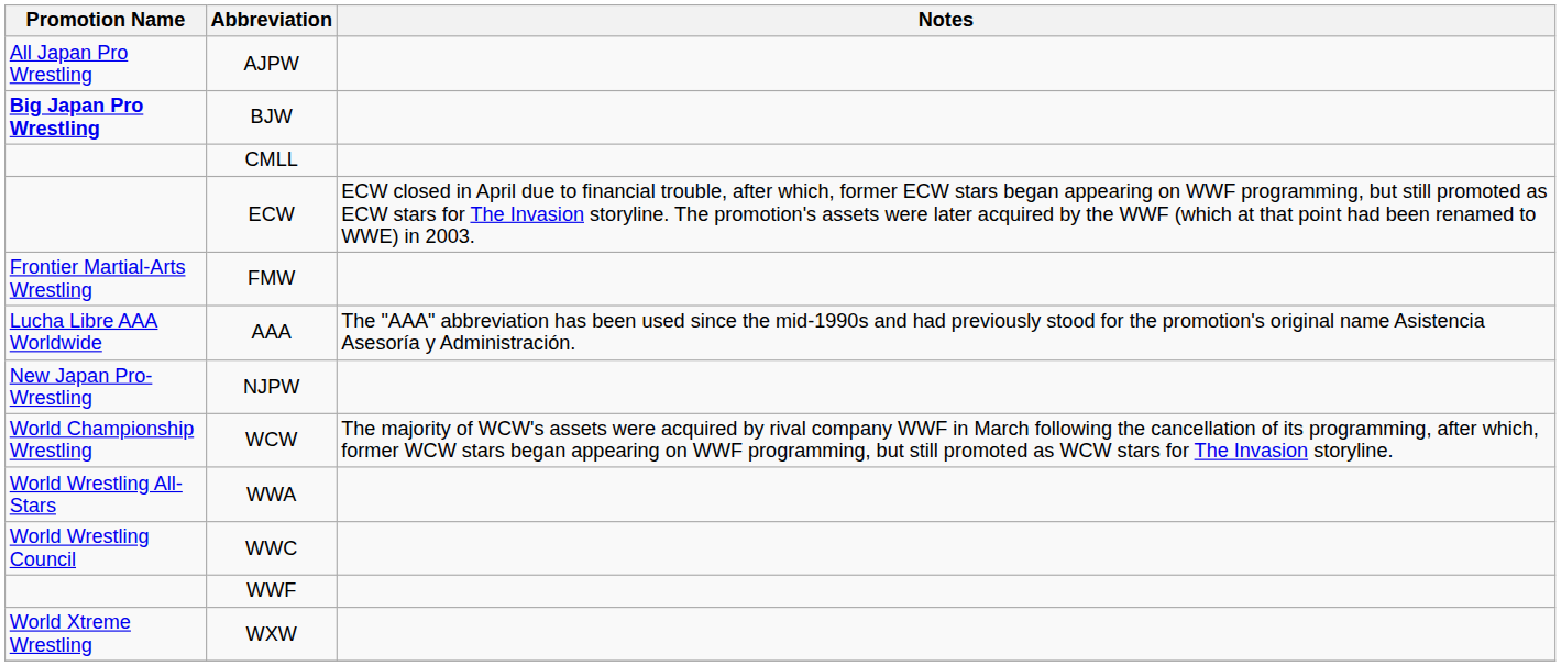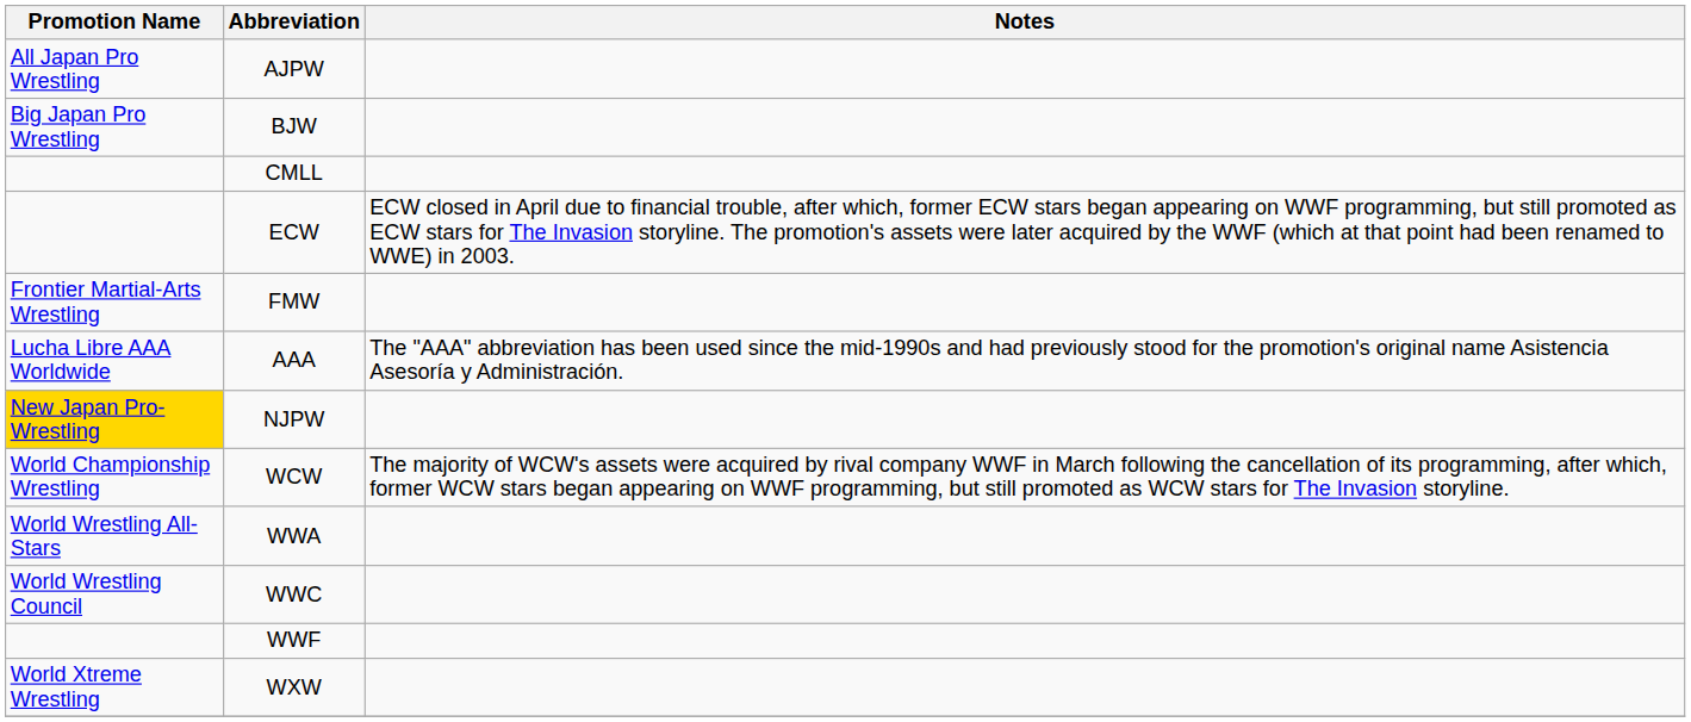BJW | Promotion Name: bold -> normal
NJPW | Promotion Name: no background -> gold background
